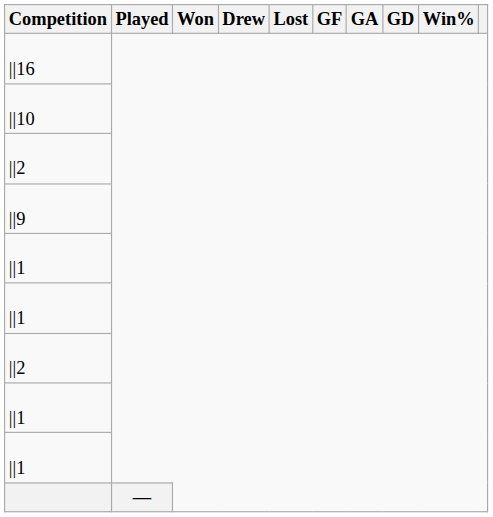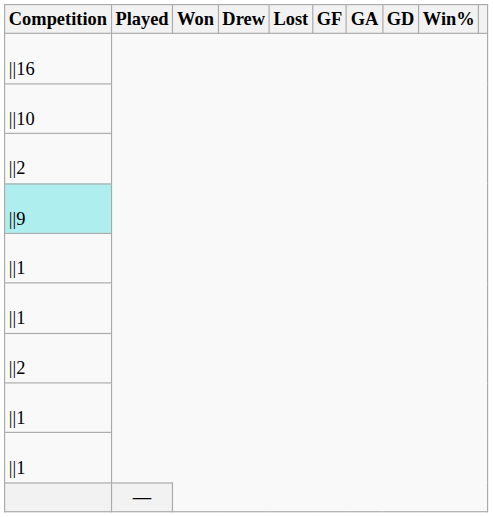||9 | Competition: no background -> paleturquoise background
